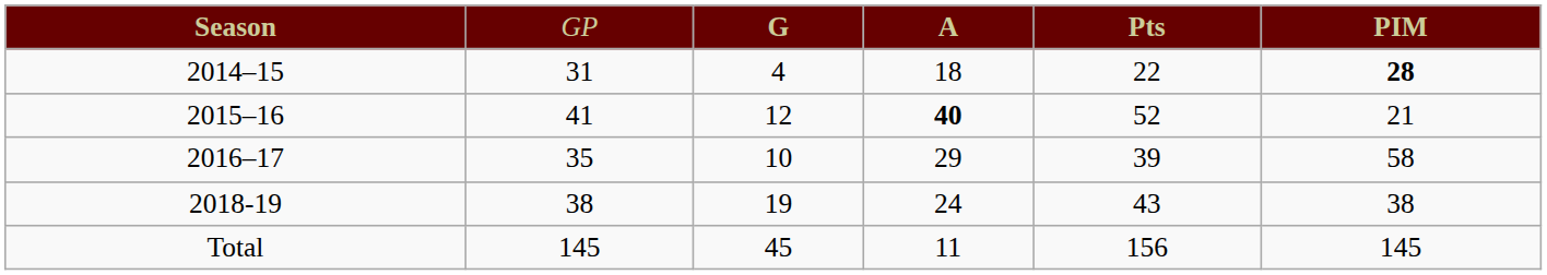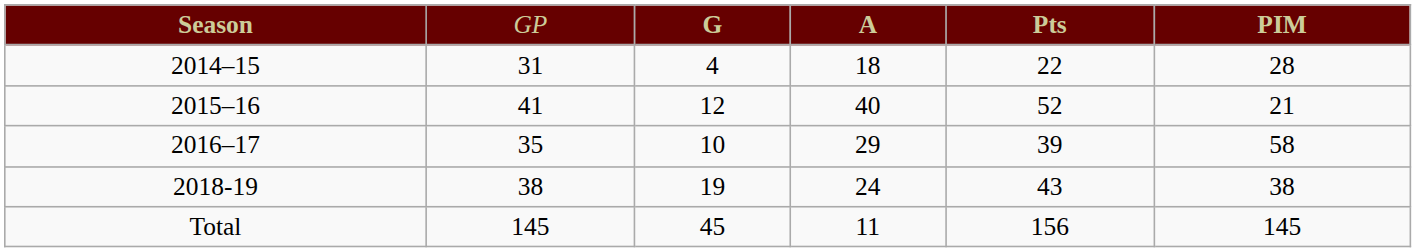2014–15 | column 6: bold -> normal
2015–16 | column 4: bold -> normal
